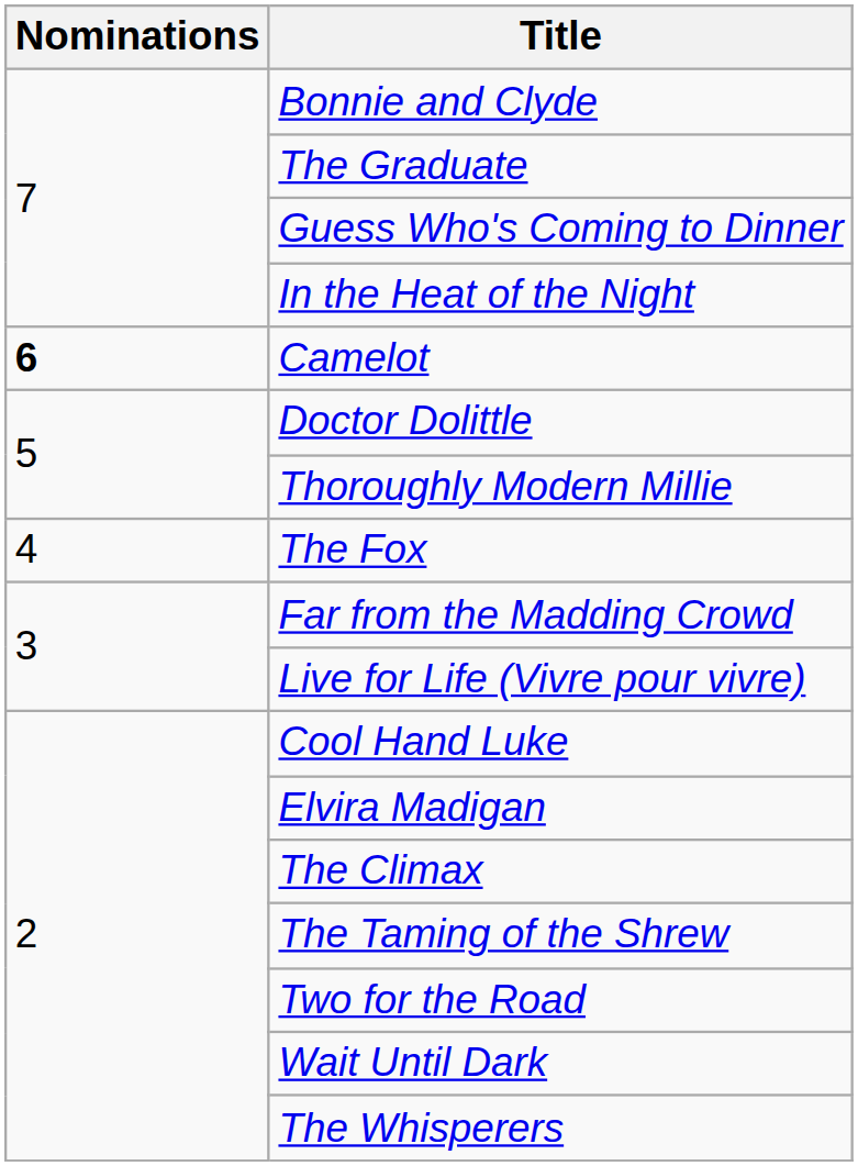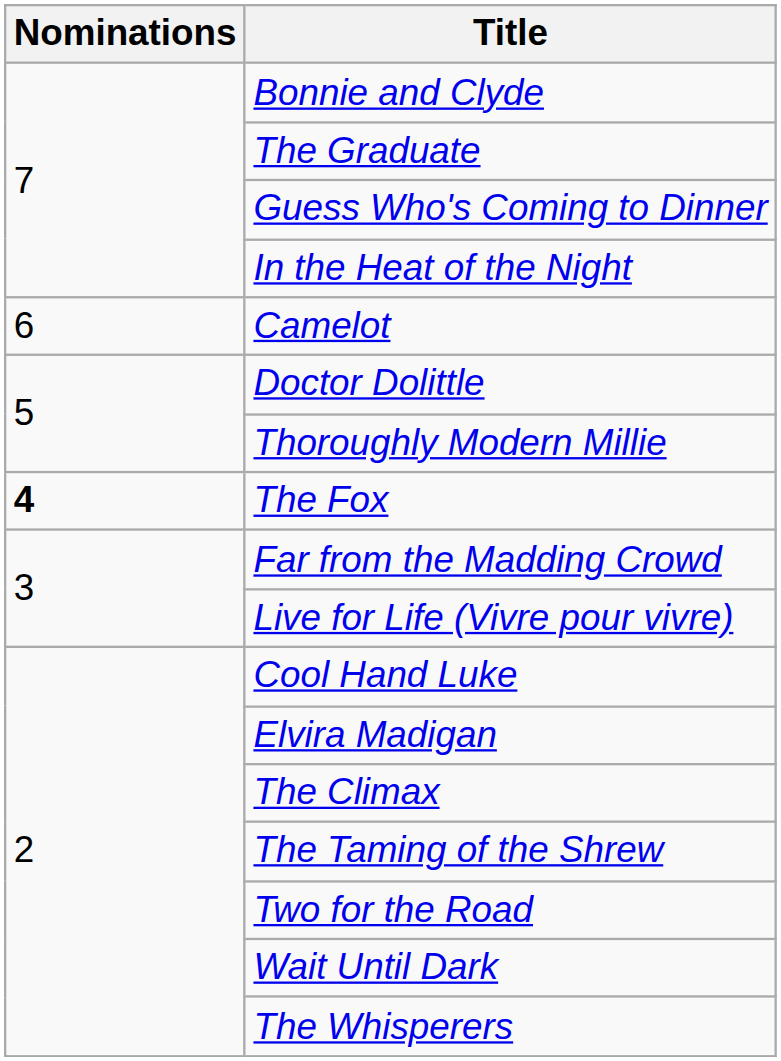Camelot | Nominations: bold -> normal
The Fox | Nominations: normal -> bold
